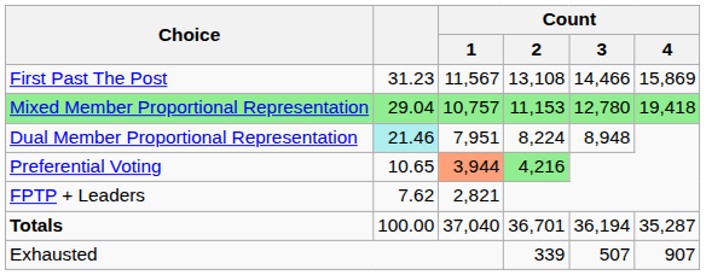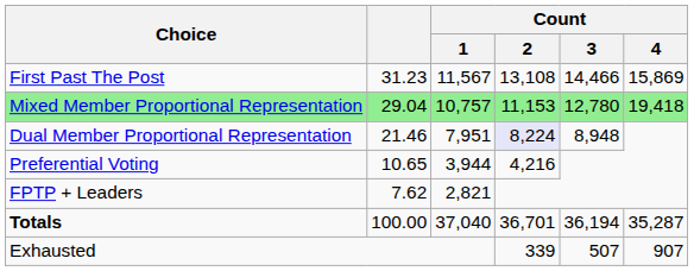Dual Member Proportional Representation | column 2: paleturquoise background -> no background
Dual Member Proportional Representation | Count / 2: no background -> lavender background
Preferential Voting | Count / 1: lightsalmon background -> no background
Preferential Voting | Count / 2: lightgreen background -> no background
